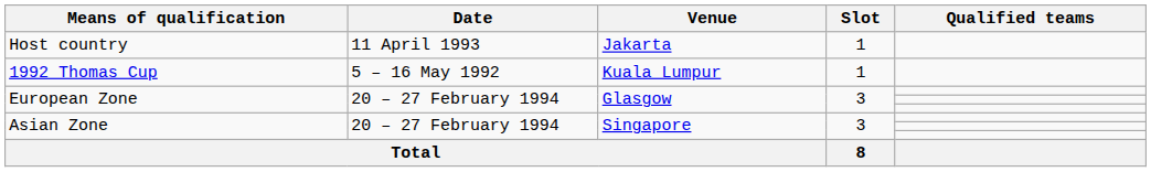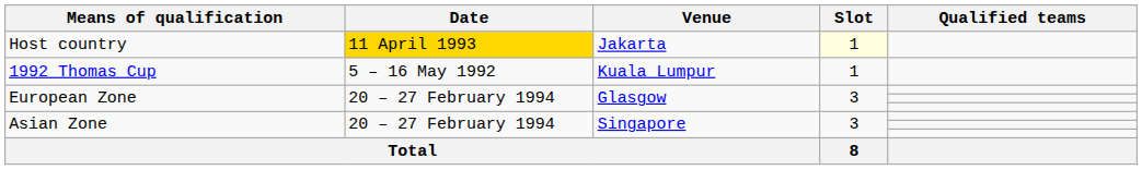Host country | Date: no background -> gold background
Host country | Slot: no background -> lightyellow background
